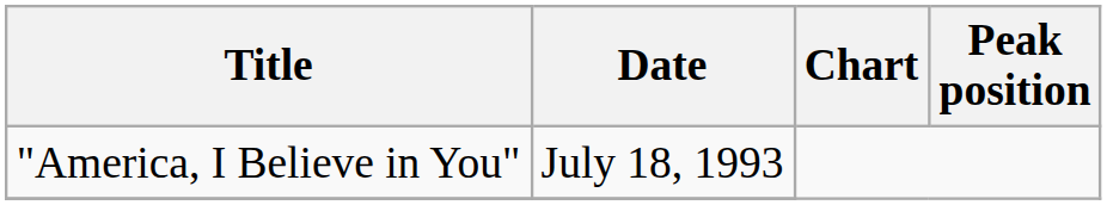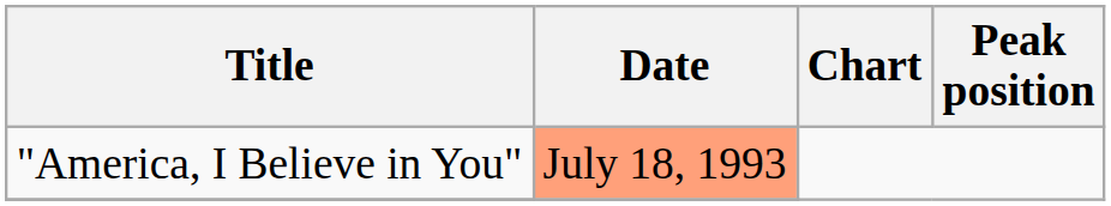"America, I Believe in You" | Date: no background -> lightsalmon background
